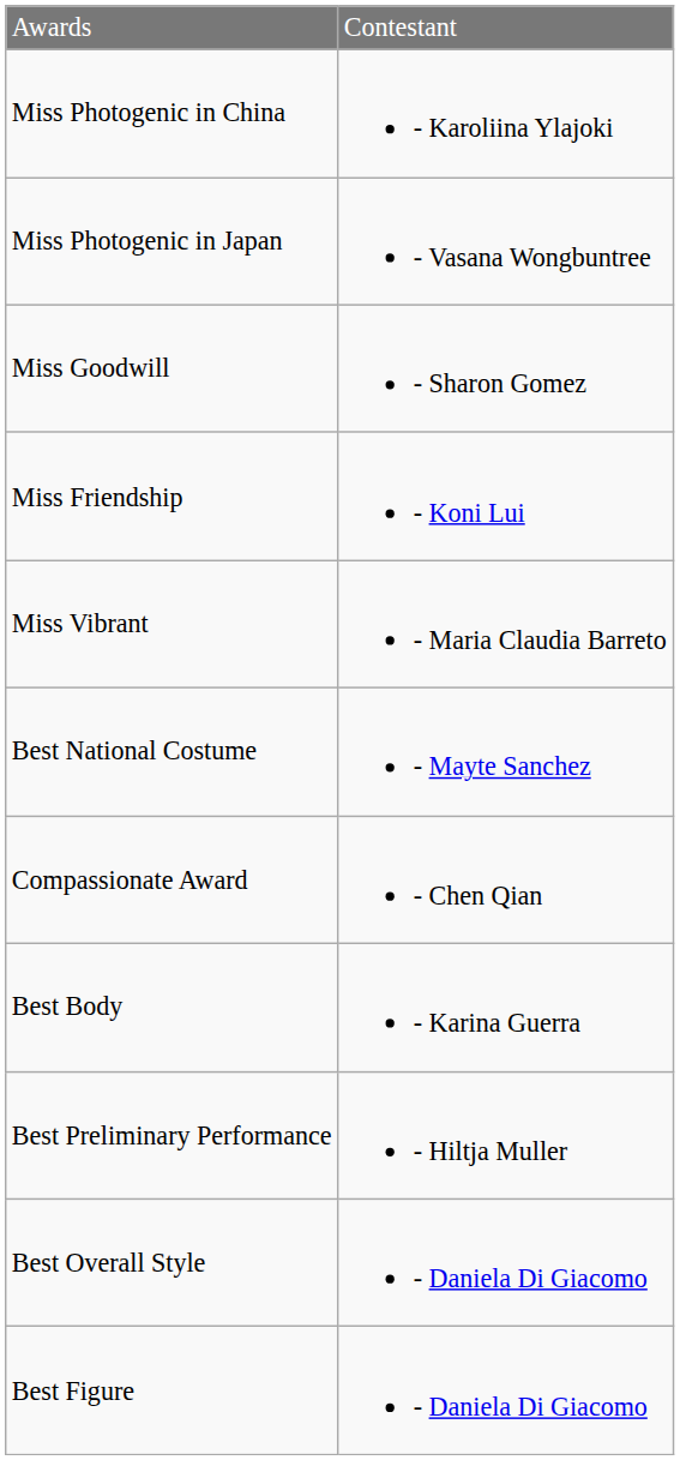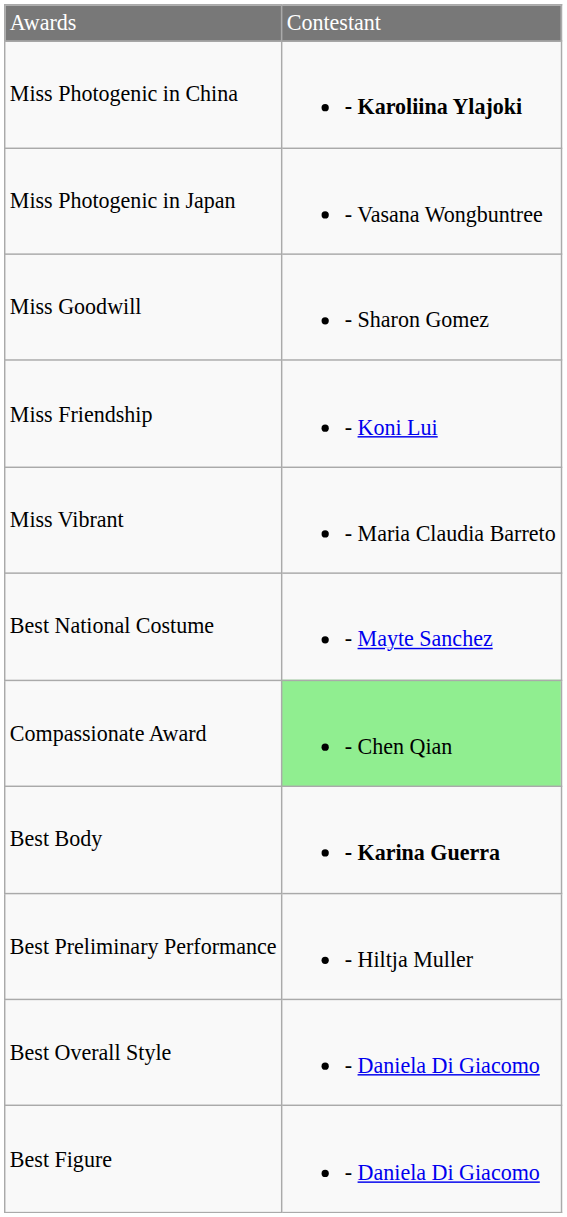Miss Photogenic in China | column 2: normal -> bold
Compassionate Award | column 2: no background -> lightgreen background
Best Body | column 2: normal -> bold
